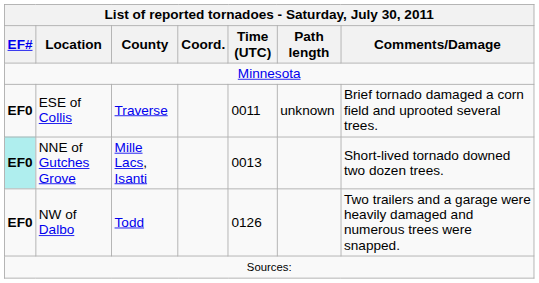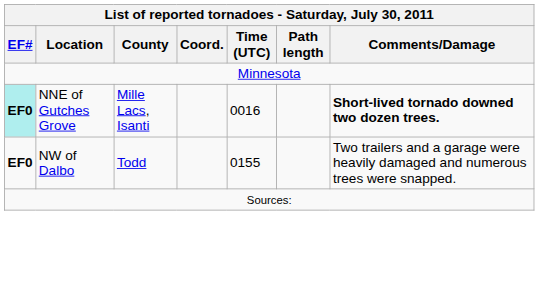- row: EF0 | ESE of Collis | Traverse | 0011 | unknown | Brief tornado damaged a corn field and uprooted several trees.
NNE of Gutches Grove | Time (UTC): 0013 -> 0016
NNE of Gutches Grove | Comments/Damage: normal -> bold
NW of Dalbo | Time (UTC): 0126 -> 0155
